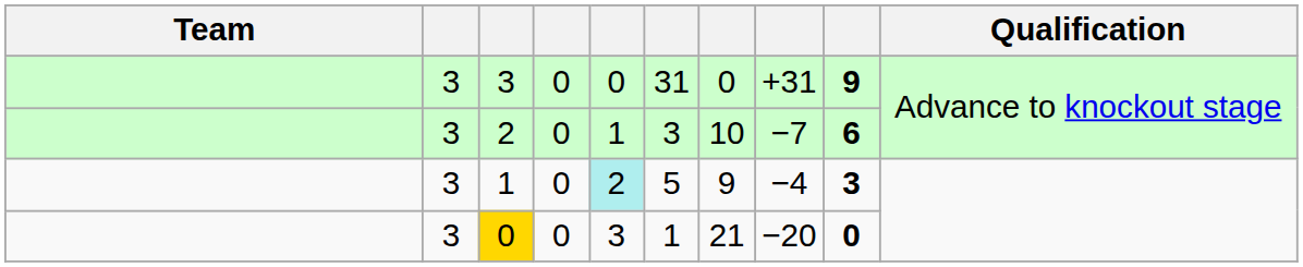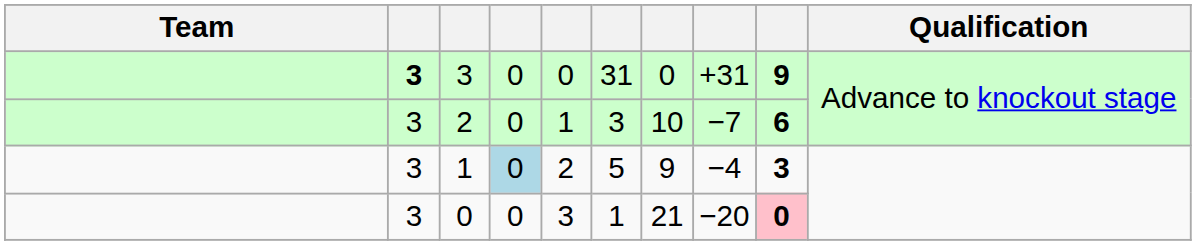row 2 | column 2: normal -> bold
row 4 | column 4: no background -> lightblue background
row 4 | column 5: paleturquoise background -> no background
row 5 | column 3: gold background -> no background
row 5 | column 9: no background -> pink background
